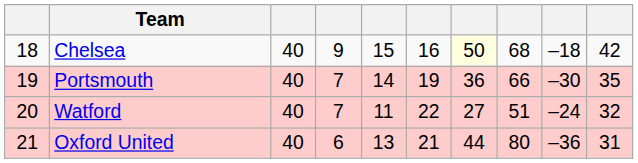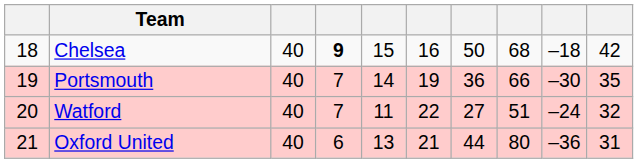Chelsea | column 4: normal -> bold
Chelsea | column 7: lightyellow background -> no background
